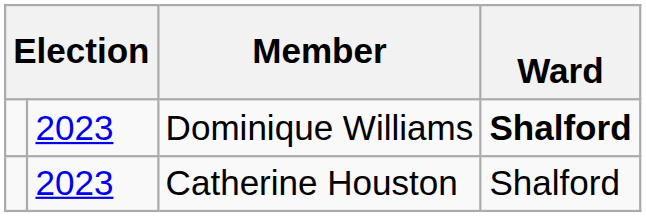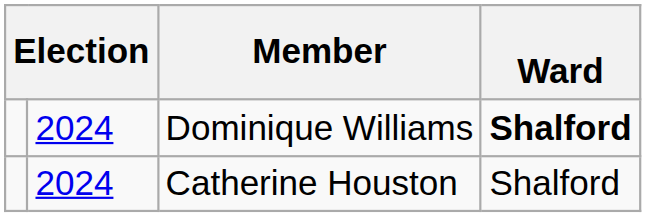Dominique Williams | column 2: 2023 -> 2024
Catherine Houston | column 2: 2023 -> 2024
